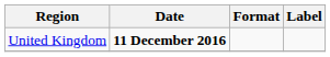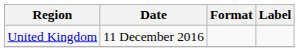United Kingdom | Date: bold -> normal
